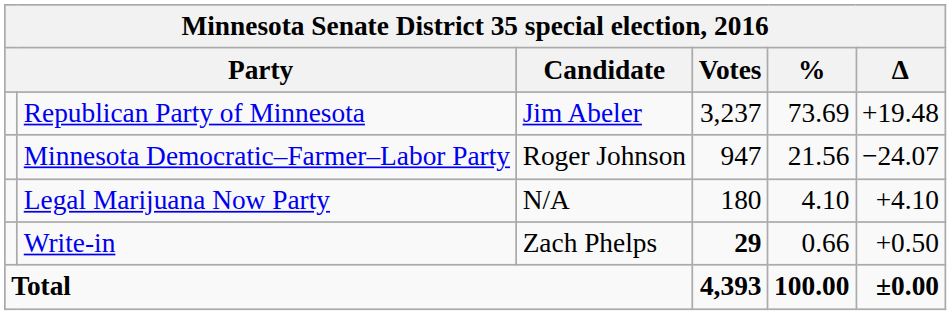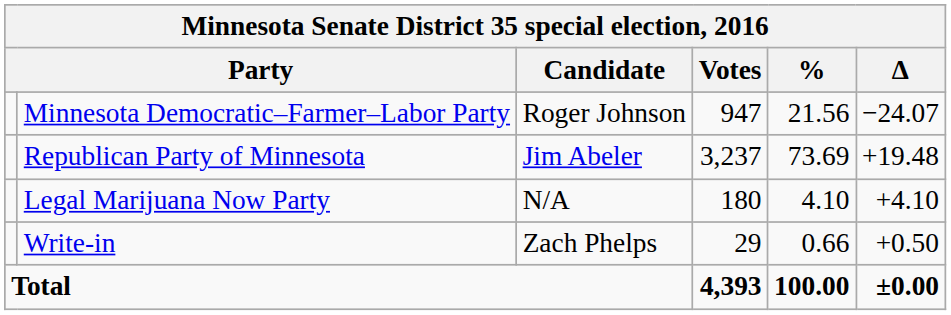rows swapped: Republican Party of Minnesota <-> Minnesota Democratic–Farmer–Labor Party
Write-in | Votes: bold -> normal
